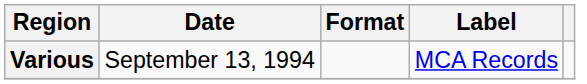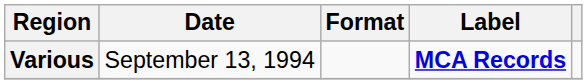Various | Label: normal -> bold
